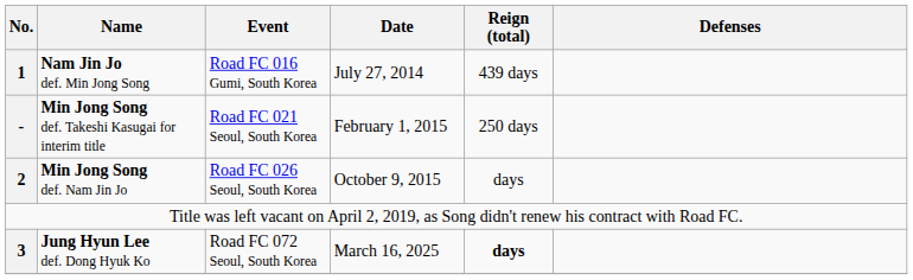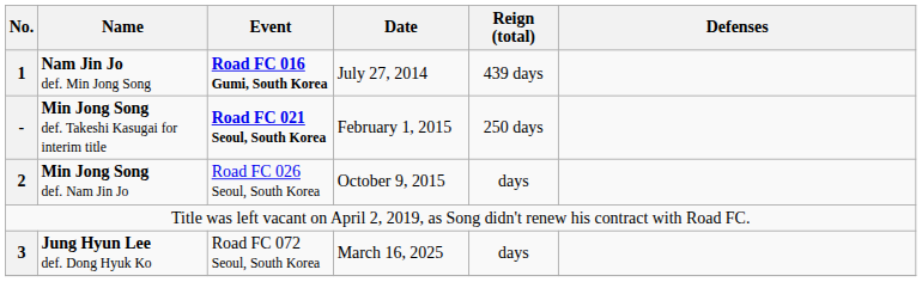Nam Jin Jo def. Min Jong Song | Event: normal -> bold
Min Jong Song def. Takeshi Kasugai for interim title | Event: normal -> bold
Jung Hyun Lee def. Dong Hyuk Ko | Reign (total): bold -> normal
